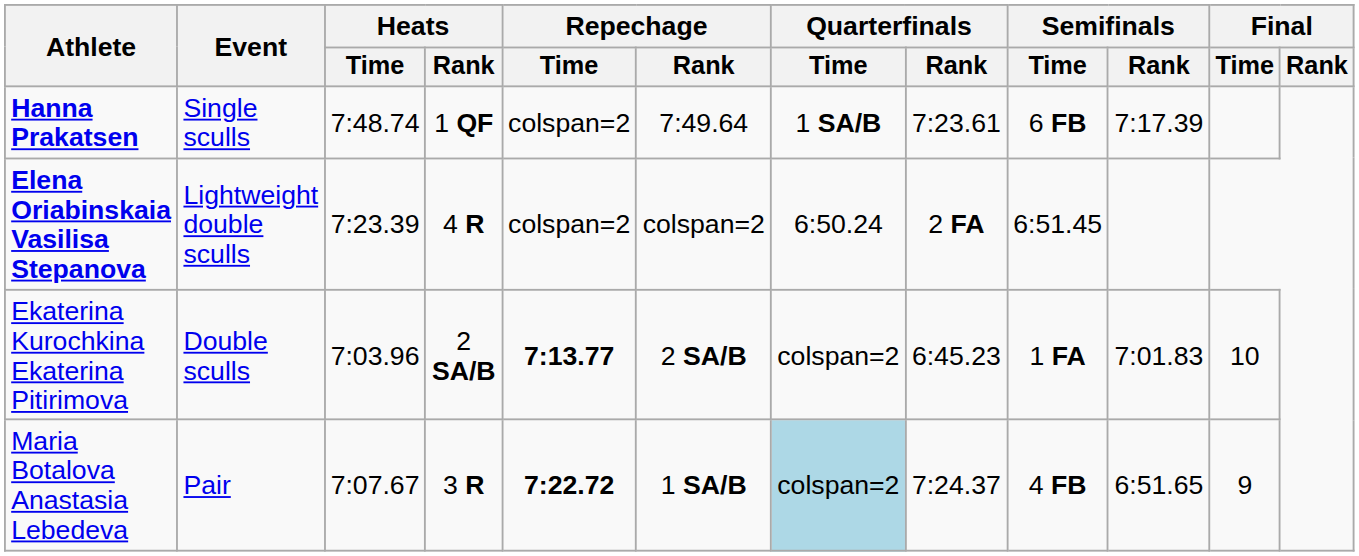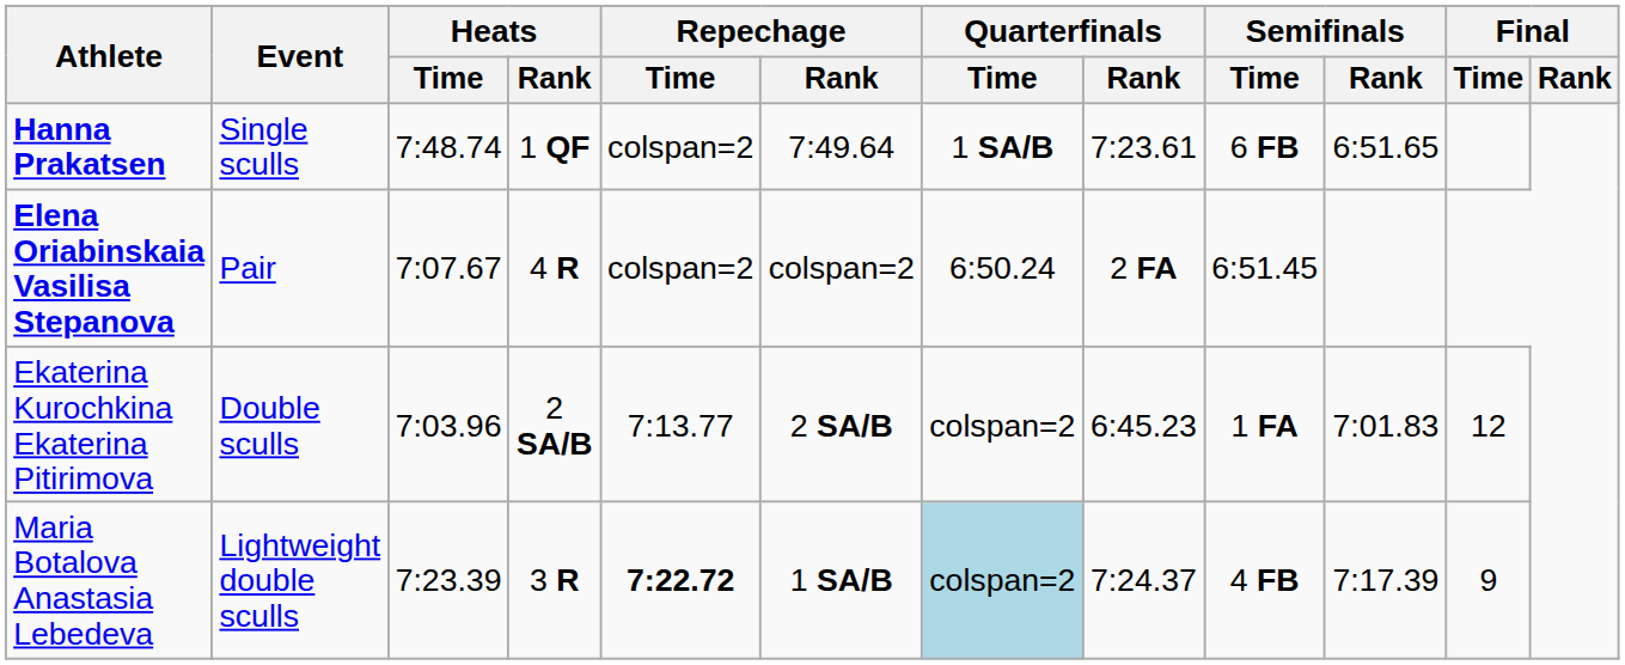Hanna Prakatsen | Semifinals / Rank: 7:17.39 -> 6:51.65
Elena Oriabinskaia Vasilisa Stepanova | Event: Lightweight double sculls -> Pair
Elena Oriabinskaia Vasilisa Stepanova | Heats / Time: 7:23.39 -> 7:07.67
Ekaterina Kurochkina Ekaterina Pitirimova | Repechage / Time: bold -> normal
Ekaterina Kurochkina Ekaterina Pitirimova | Final / Time: 10 -> 12
Maria Botalova Anastasia Lebedeva | Event: Pair -> Lightweight double sculls
Maria Botalova Anastasia Lebedeva | Heats / Time: 7:07.67 -> 7:23.39
Maria Botalova Anastasia Lebedeva | Semifinals / Rank: 6:51.65 -> 7:17.39
